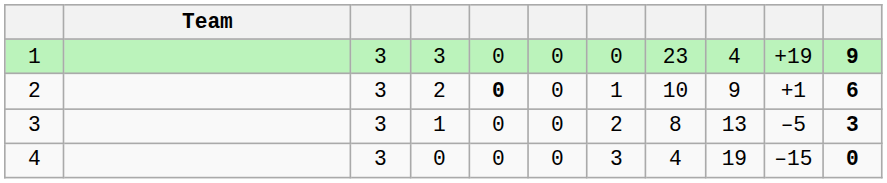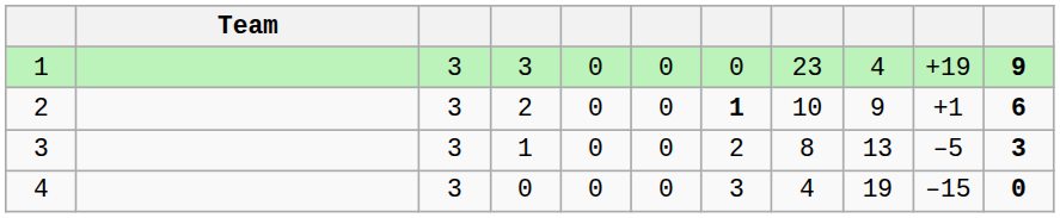row 3 | column 5: bold -> normal
row 3 | column 7: normal -> bold
